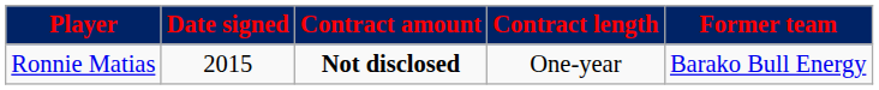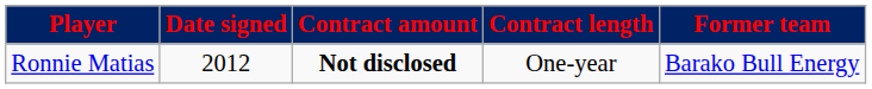Ronnie Matias | Date signed: 2015 -> 2012
